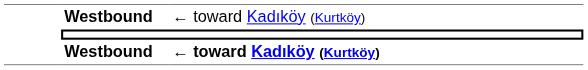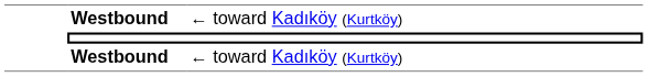row 2 | column 2: bold -> normal
